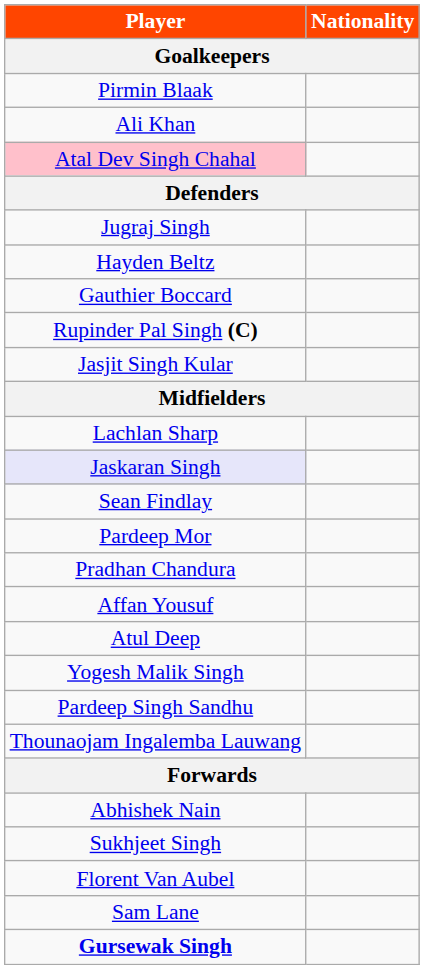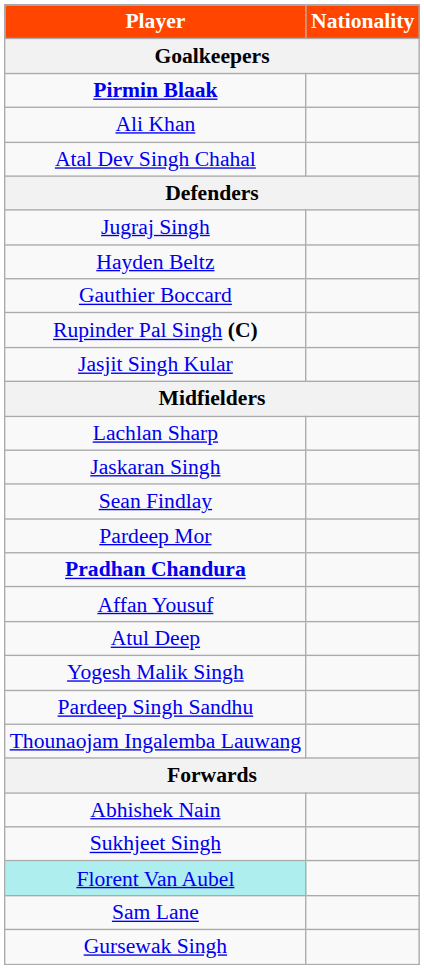Pirmin Blaak | Player: normal -> bold
Atal Dev Singh Chahal | Player: pink background -> no background
Jaskaran Singh | Player: lavender background -> no background
Pradhan Chandura | Player: normal -> bold
Florent Van Aubel | Player: no background -> paleturquoise background
Gursewak Singh | Player: bold -> normal
